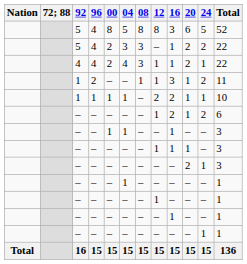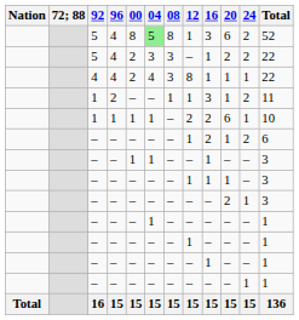row 2 | 04: no background -> lightgreen background
row 2 | 12: 8 -> 1
row 2 | 24: 5 -> 2
row 4 | 12: 1 -> 8
row 4 | 20: 2 -> 1
row 6 | 20: 1 -> 6
